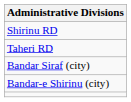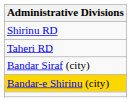row 5 | column 1: no background -> gold background
